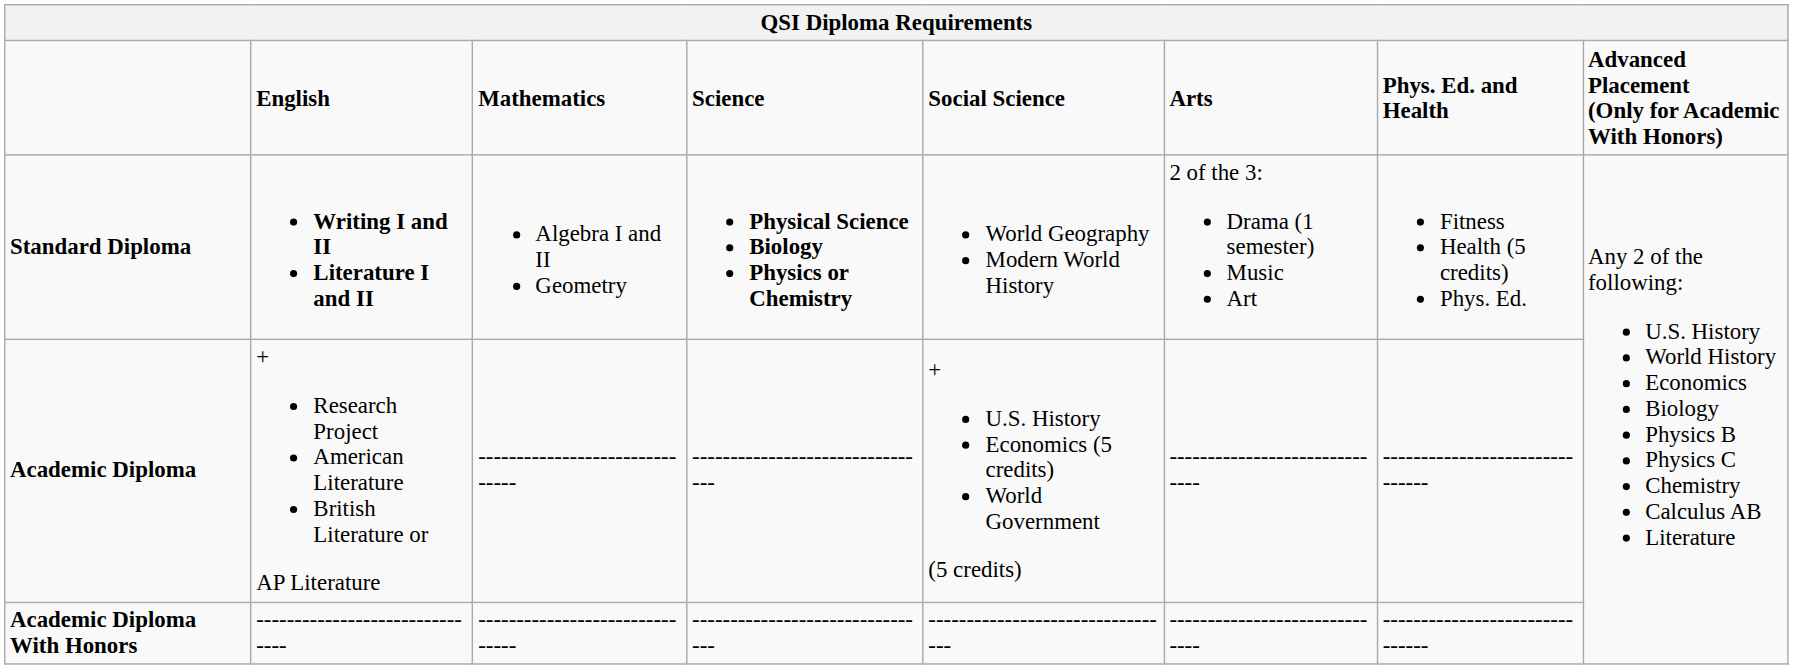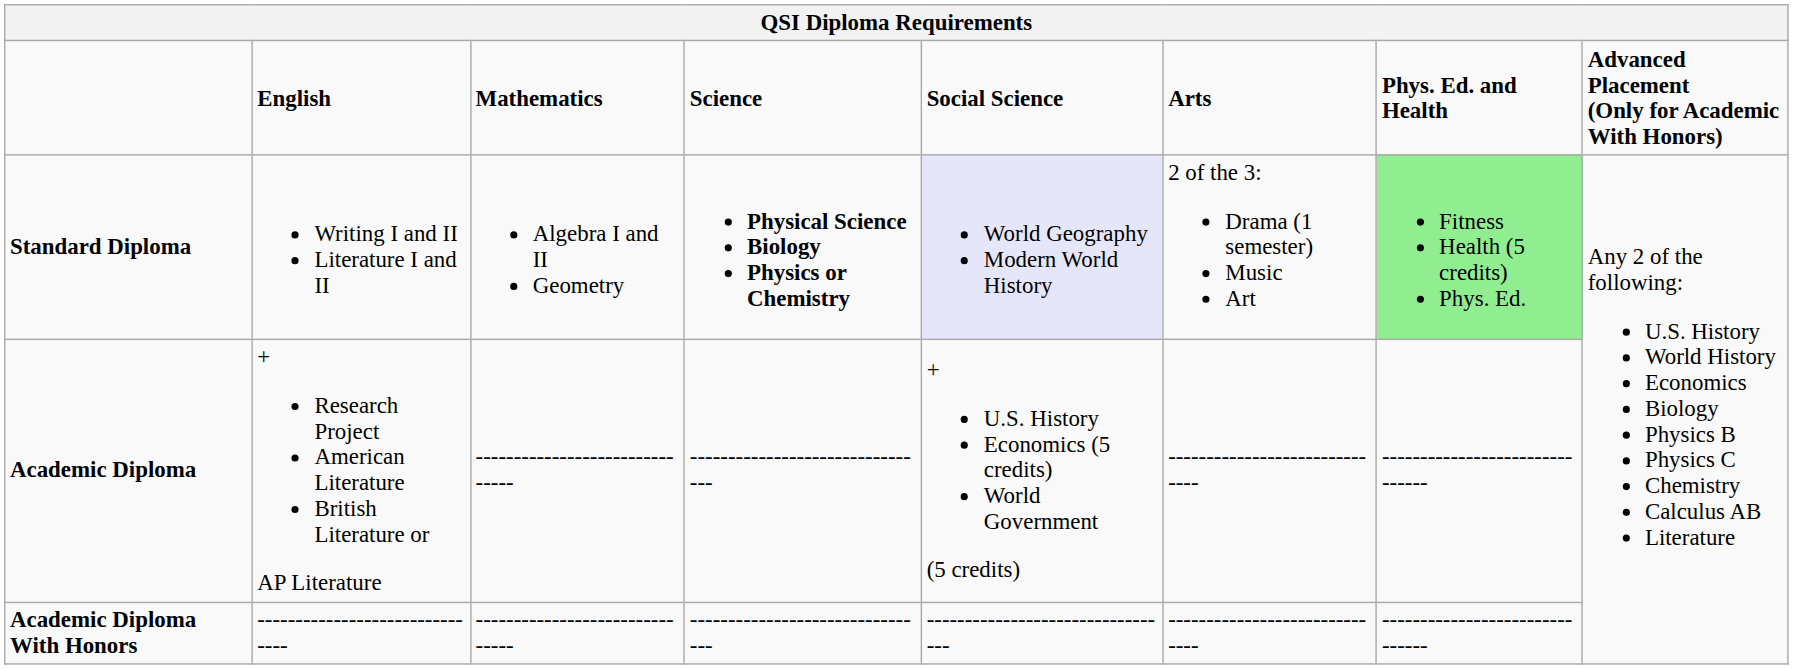Standard Diploma | column 2: bold -> normal
Standard Diploma | column 5: no background -> lavender background
Standard Diploma | column 7: no background -> lightgreen background
